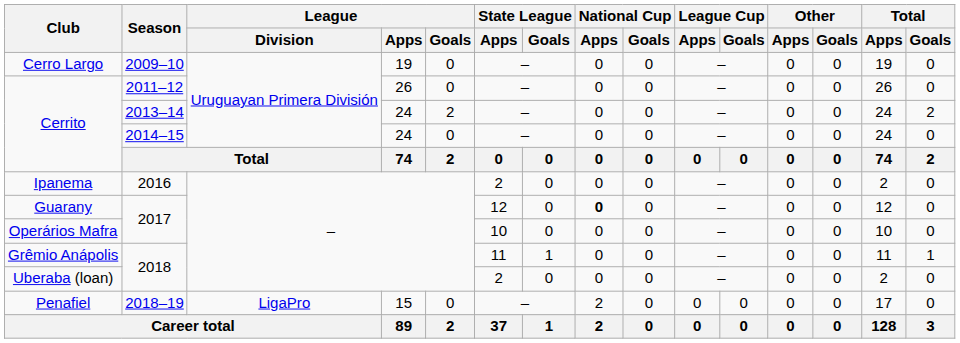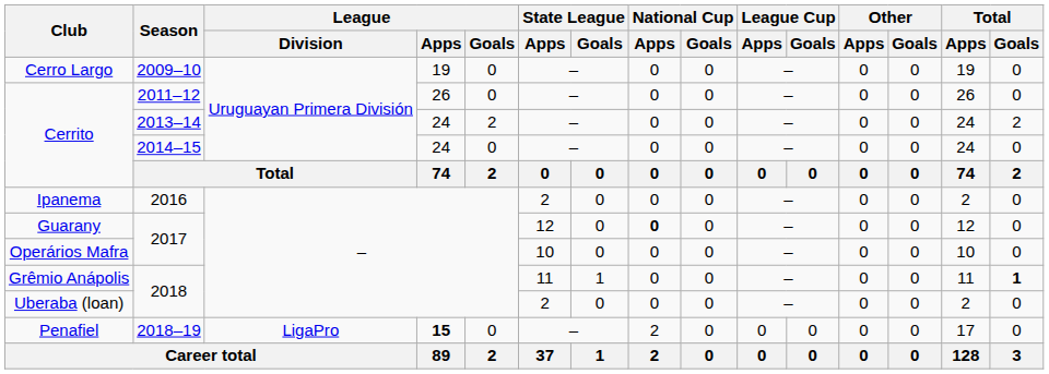Grêmio Anápolis | Total / Goals: normal -> bold
Penafiel | League / Apps: normal -> bold
